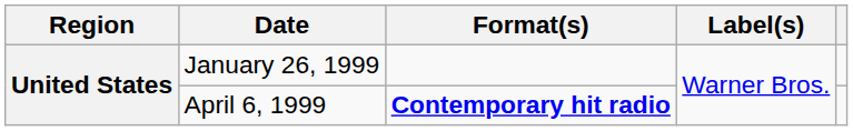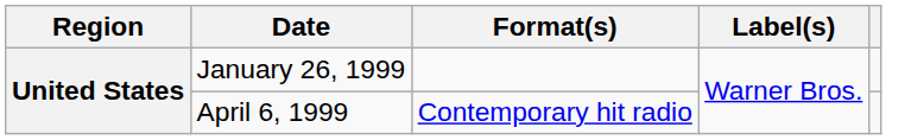April 6, 1999 | Format(s): bold -> normal
